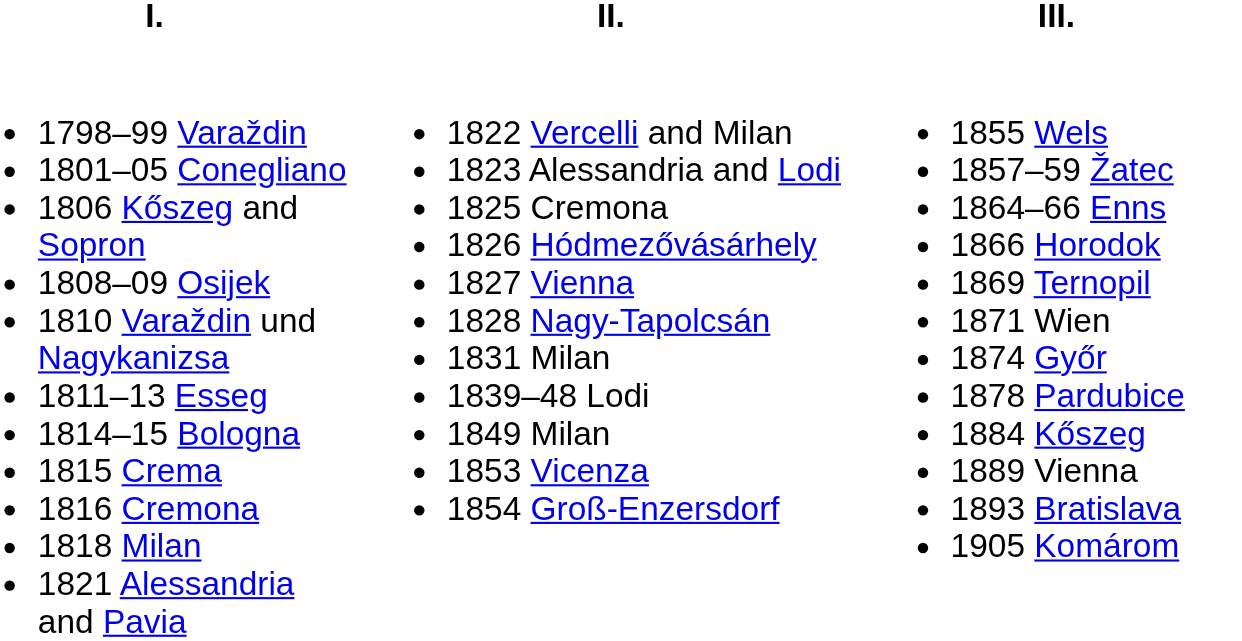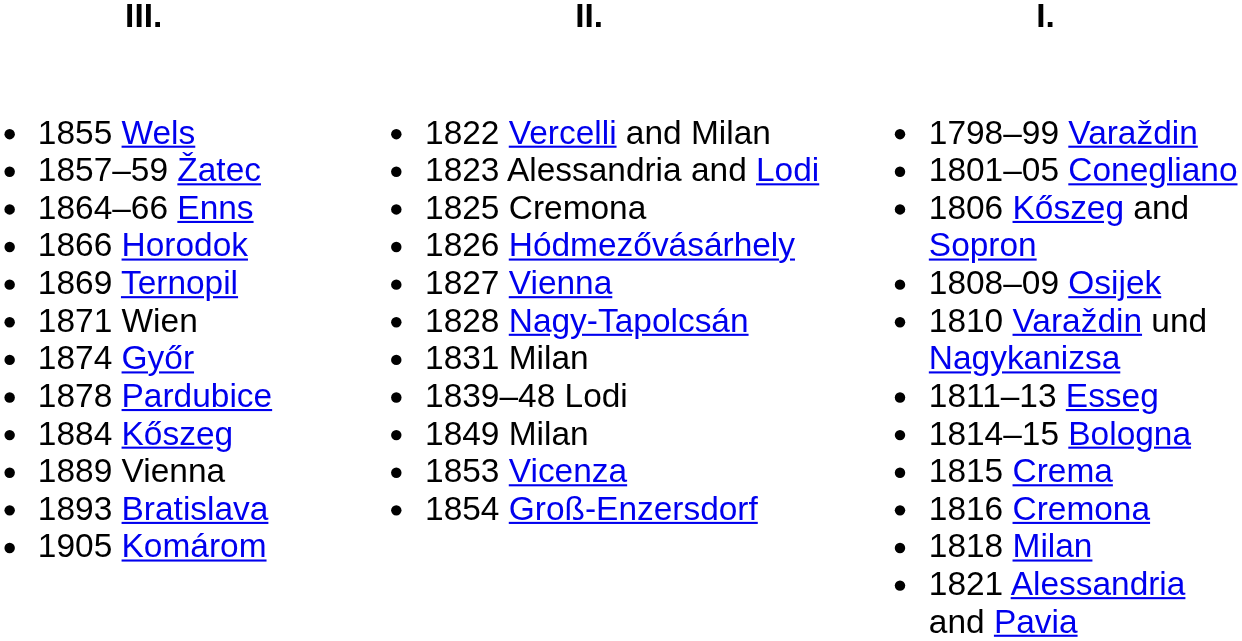columns swapped: I. <-> III.
